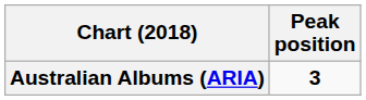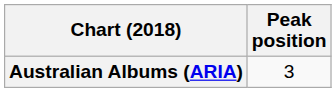Australian Albums (ARIA) | Peak position: bold -> normal
